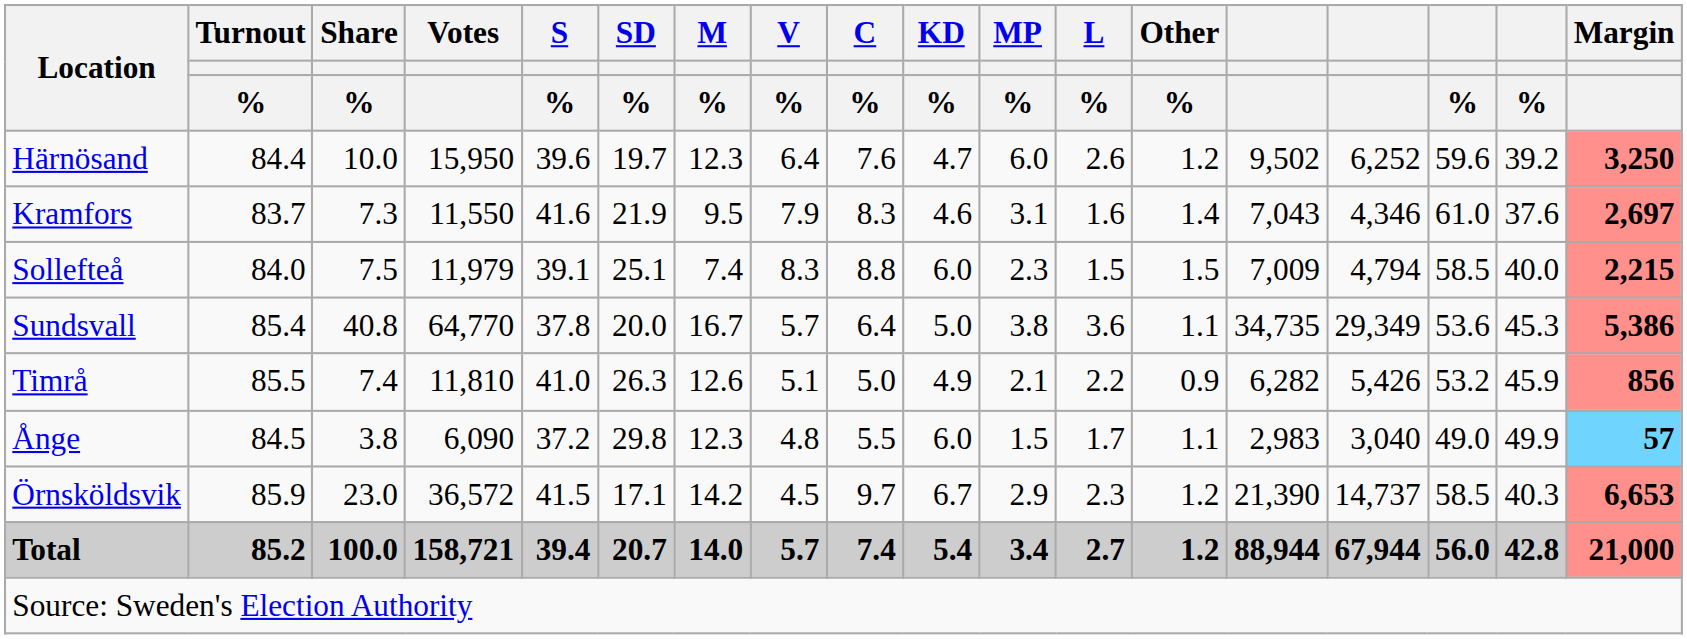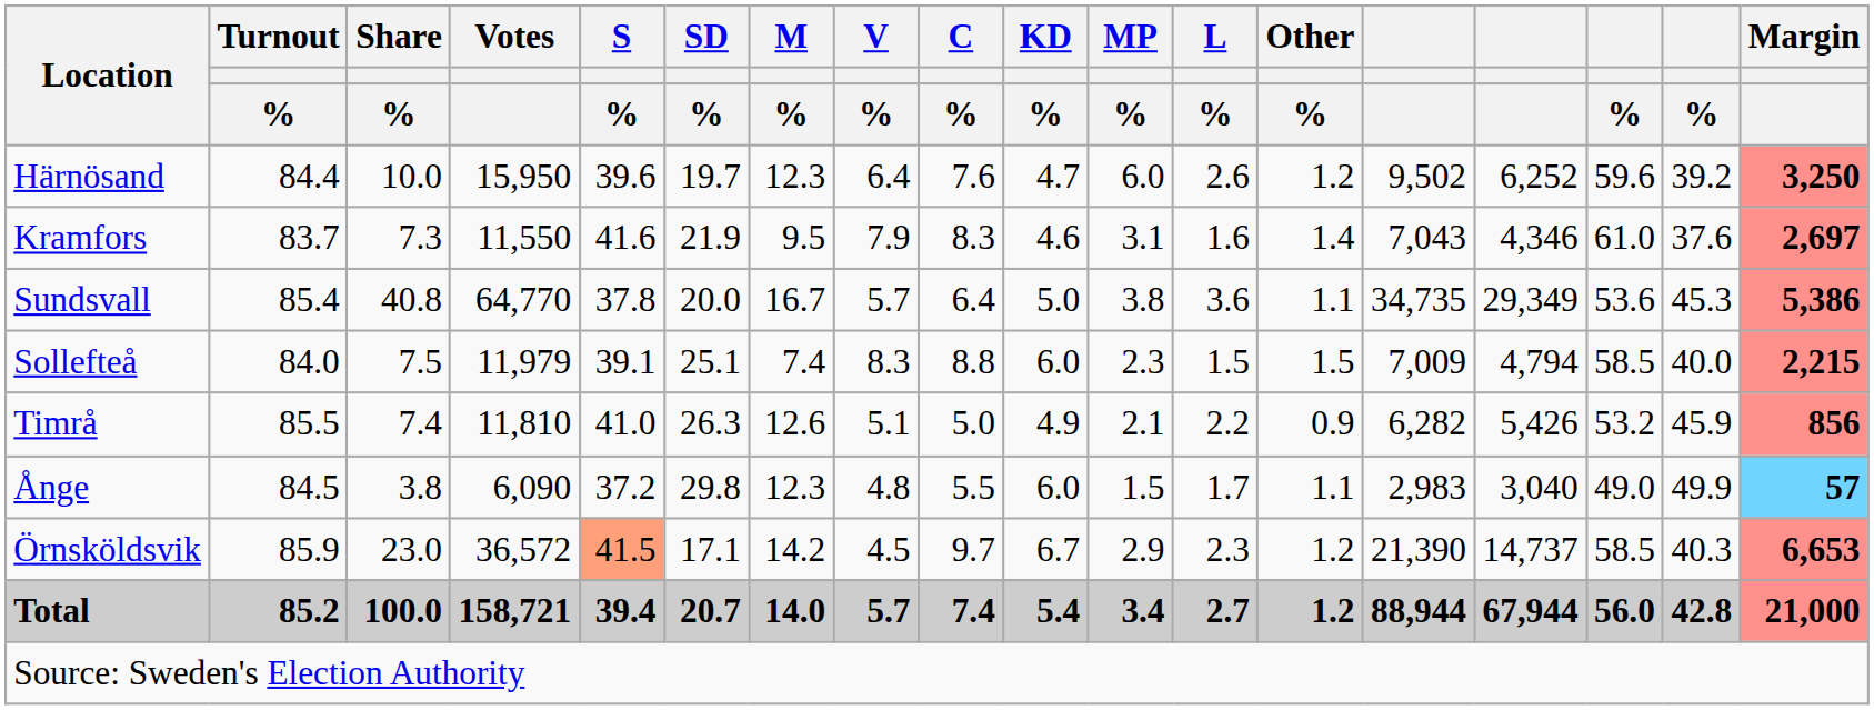rows swapped: Sollefteå <-> Sundsvall
Örnsköldsvik | S / %: no background -> lightsalmon background
